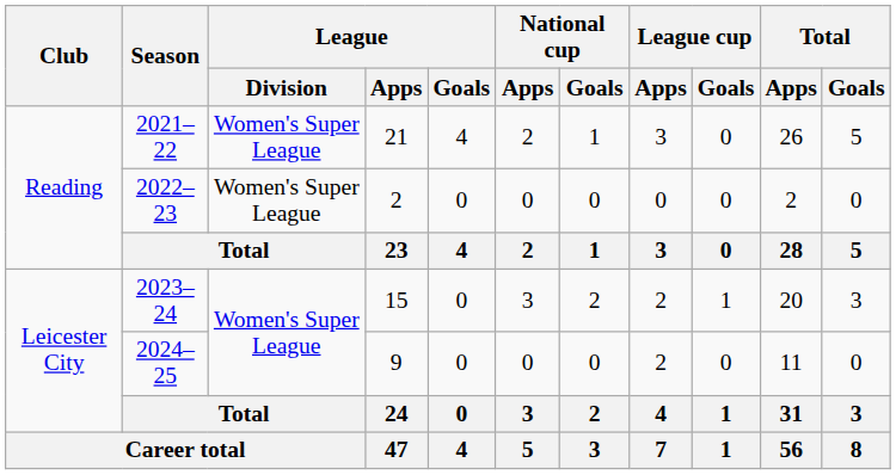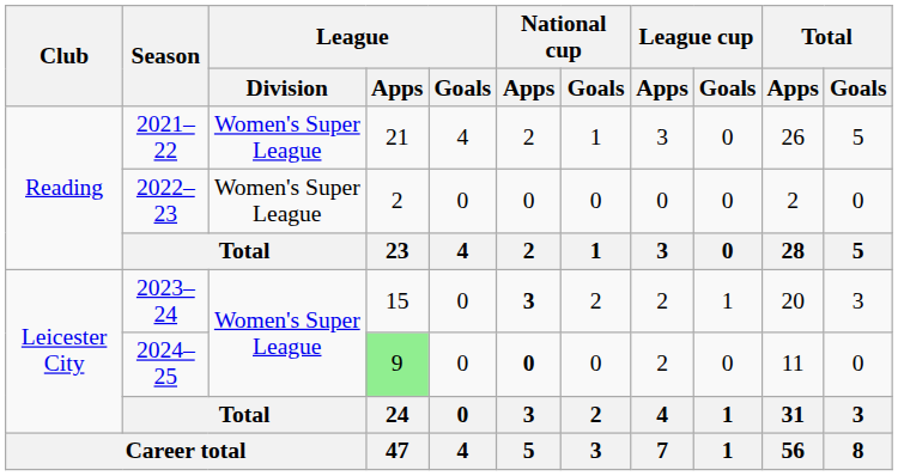2023–24 | National cup / Apps: normal -> bold
2024–25 | League / Apps: no background -> lightgreen background
2024–25 | National cup / Apps: normal -> bold
